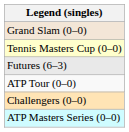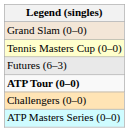row 5 | column 1: normal -> bold
